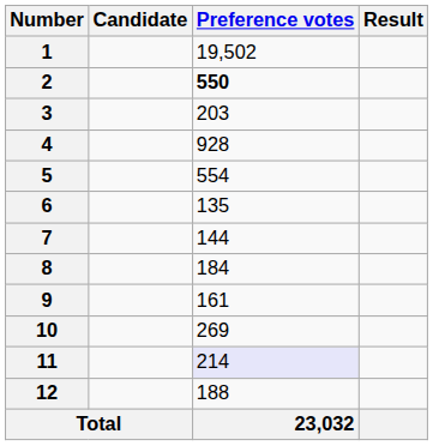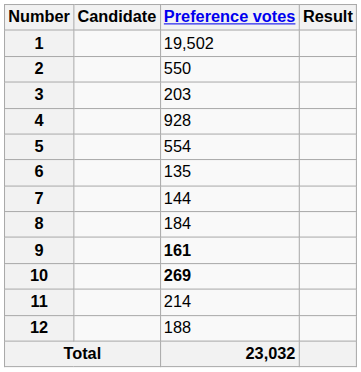2 | Preference votes: bold -> normal
9 | Preference votes: normal -> bold
10 | Preference votes: normal -> bold
11 | Preference votes: lavender background -> no background
